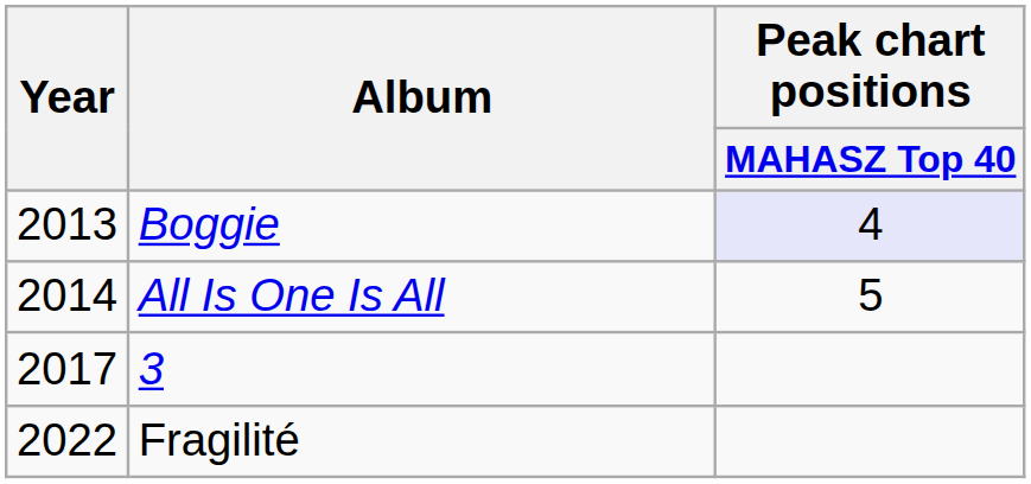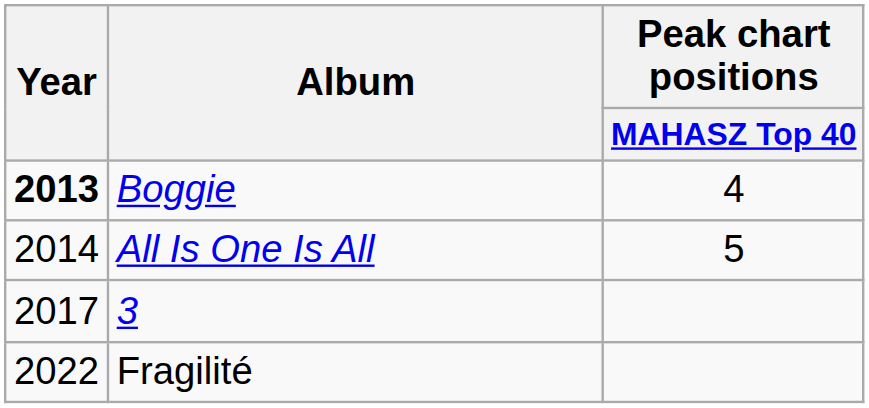Boggie | Year: normal -> bold
Boggie | Peak chart positions / MAHASZ Top 40: lavender background -> no background
